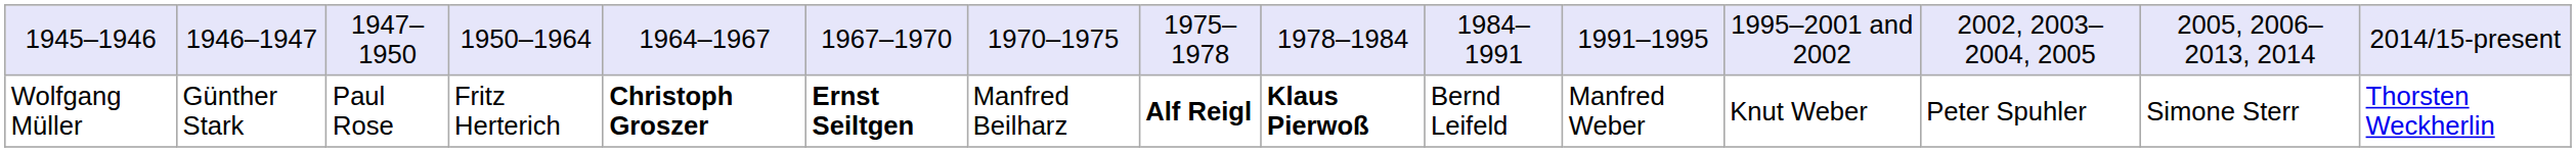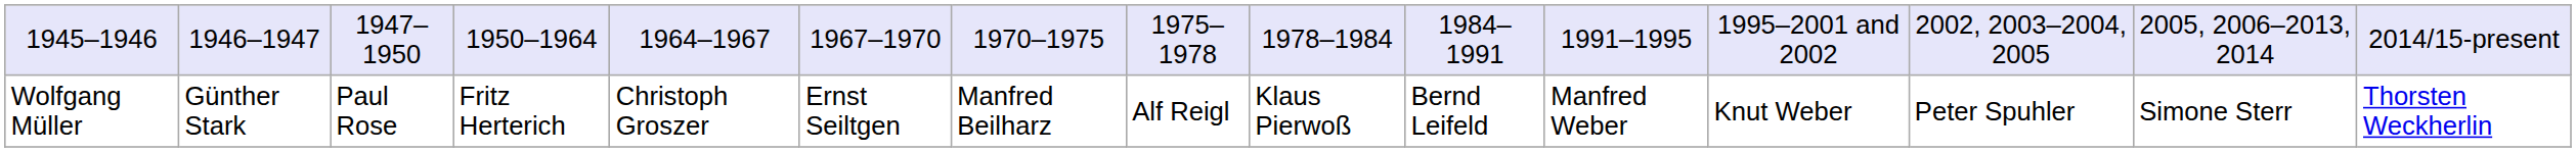Wolfgang Müller | column 5: bold -> normal
Wolfgang Müller | column 6: bold -> normal
Wolfgang Müller | column 8: bold -> normal
Wolfgang Müller | column 9: bold -> normal
